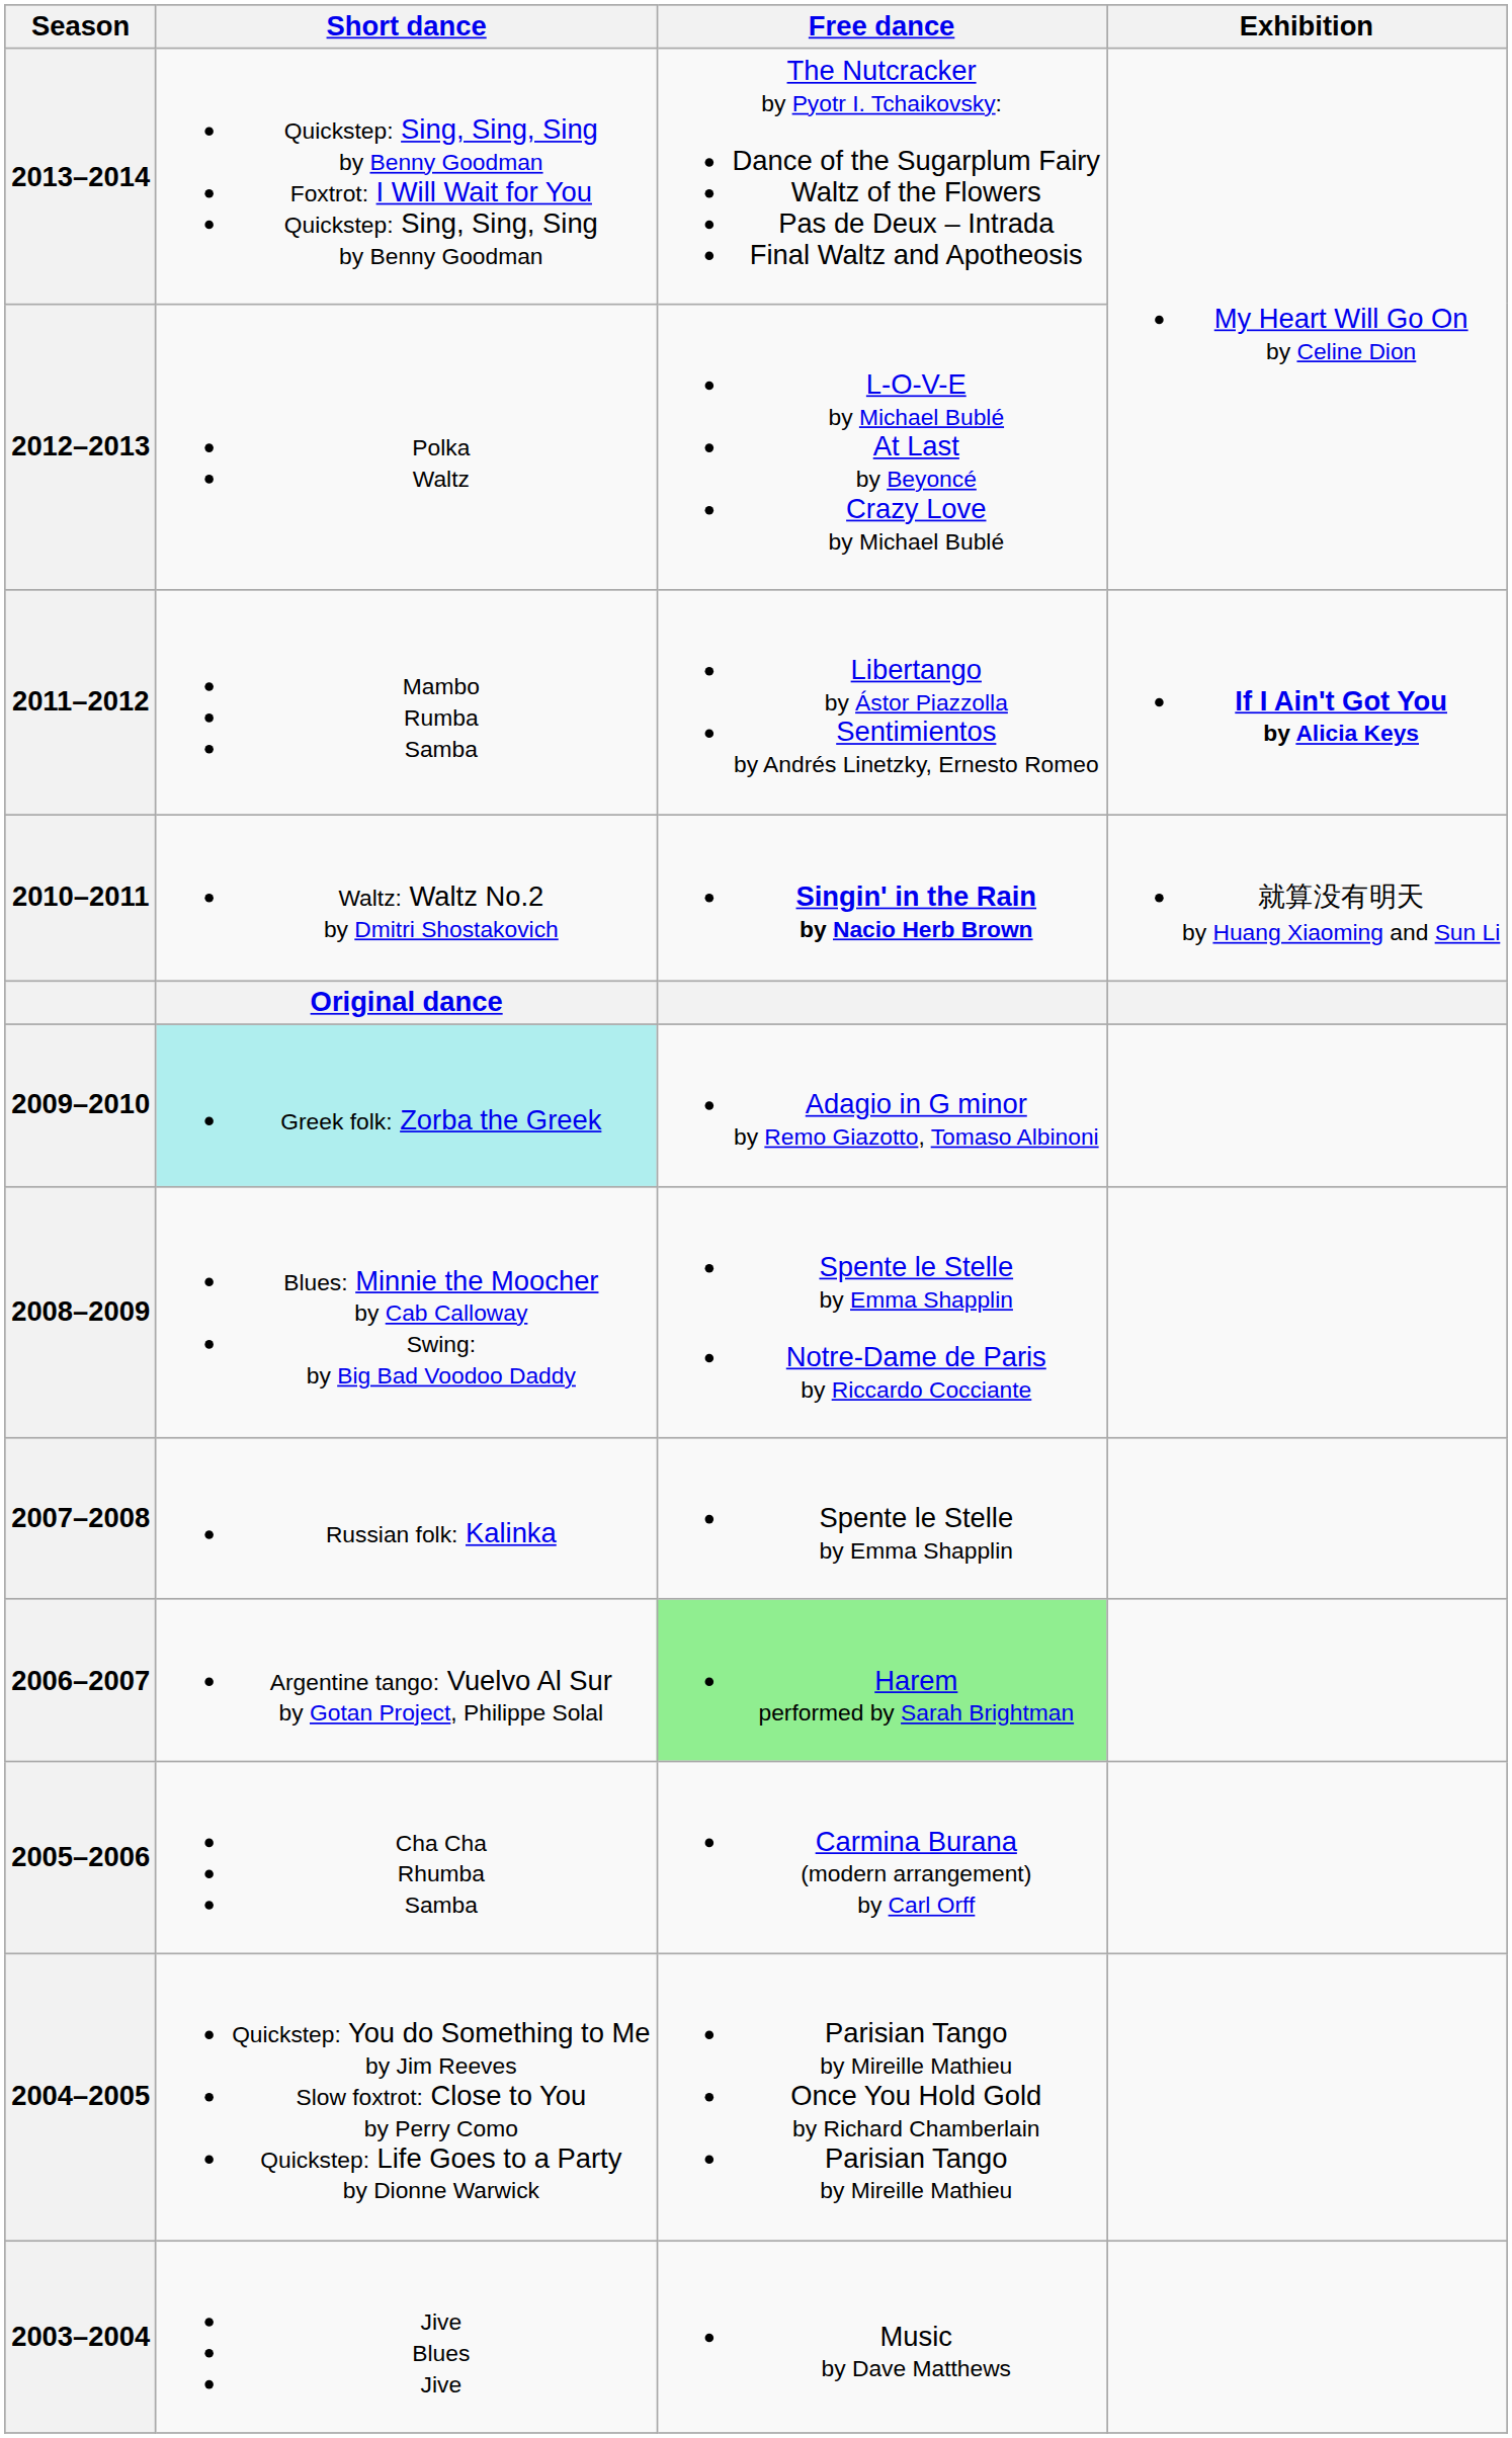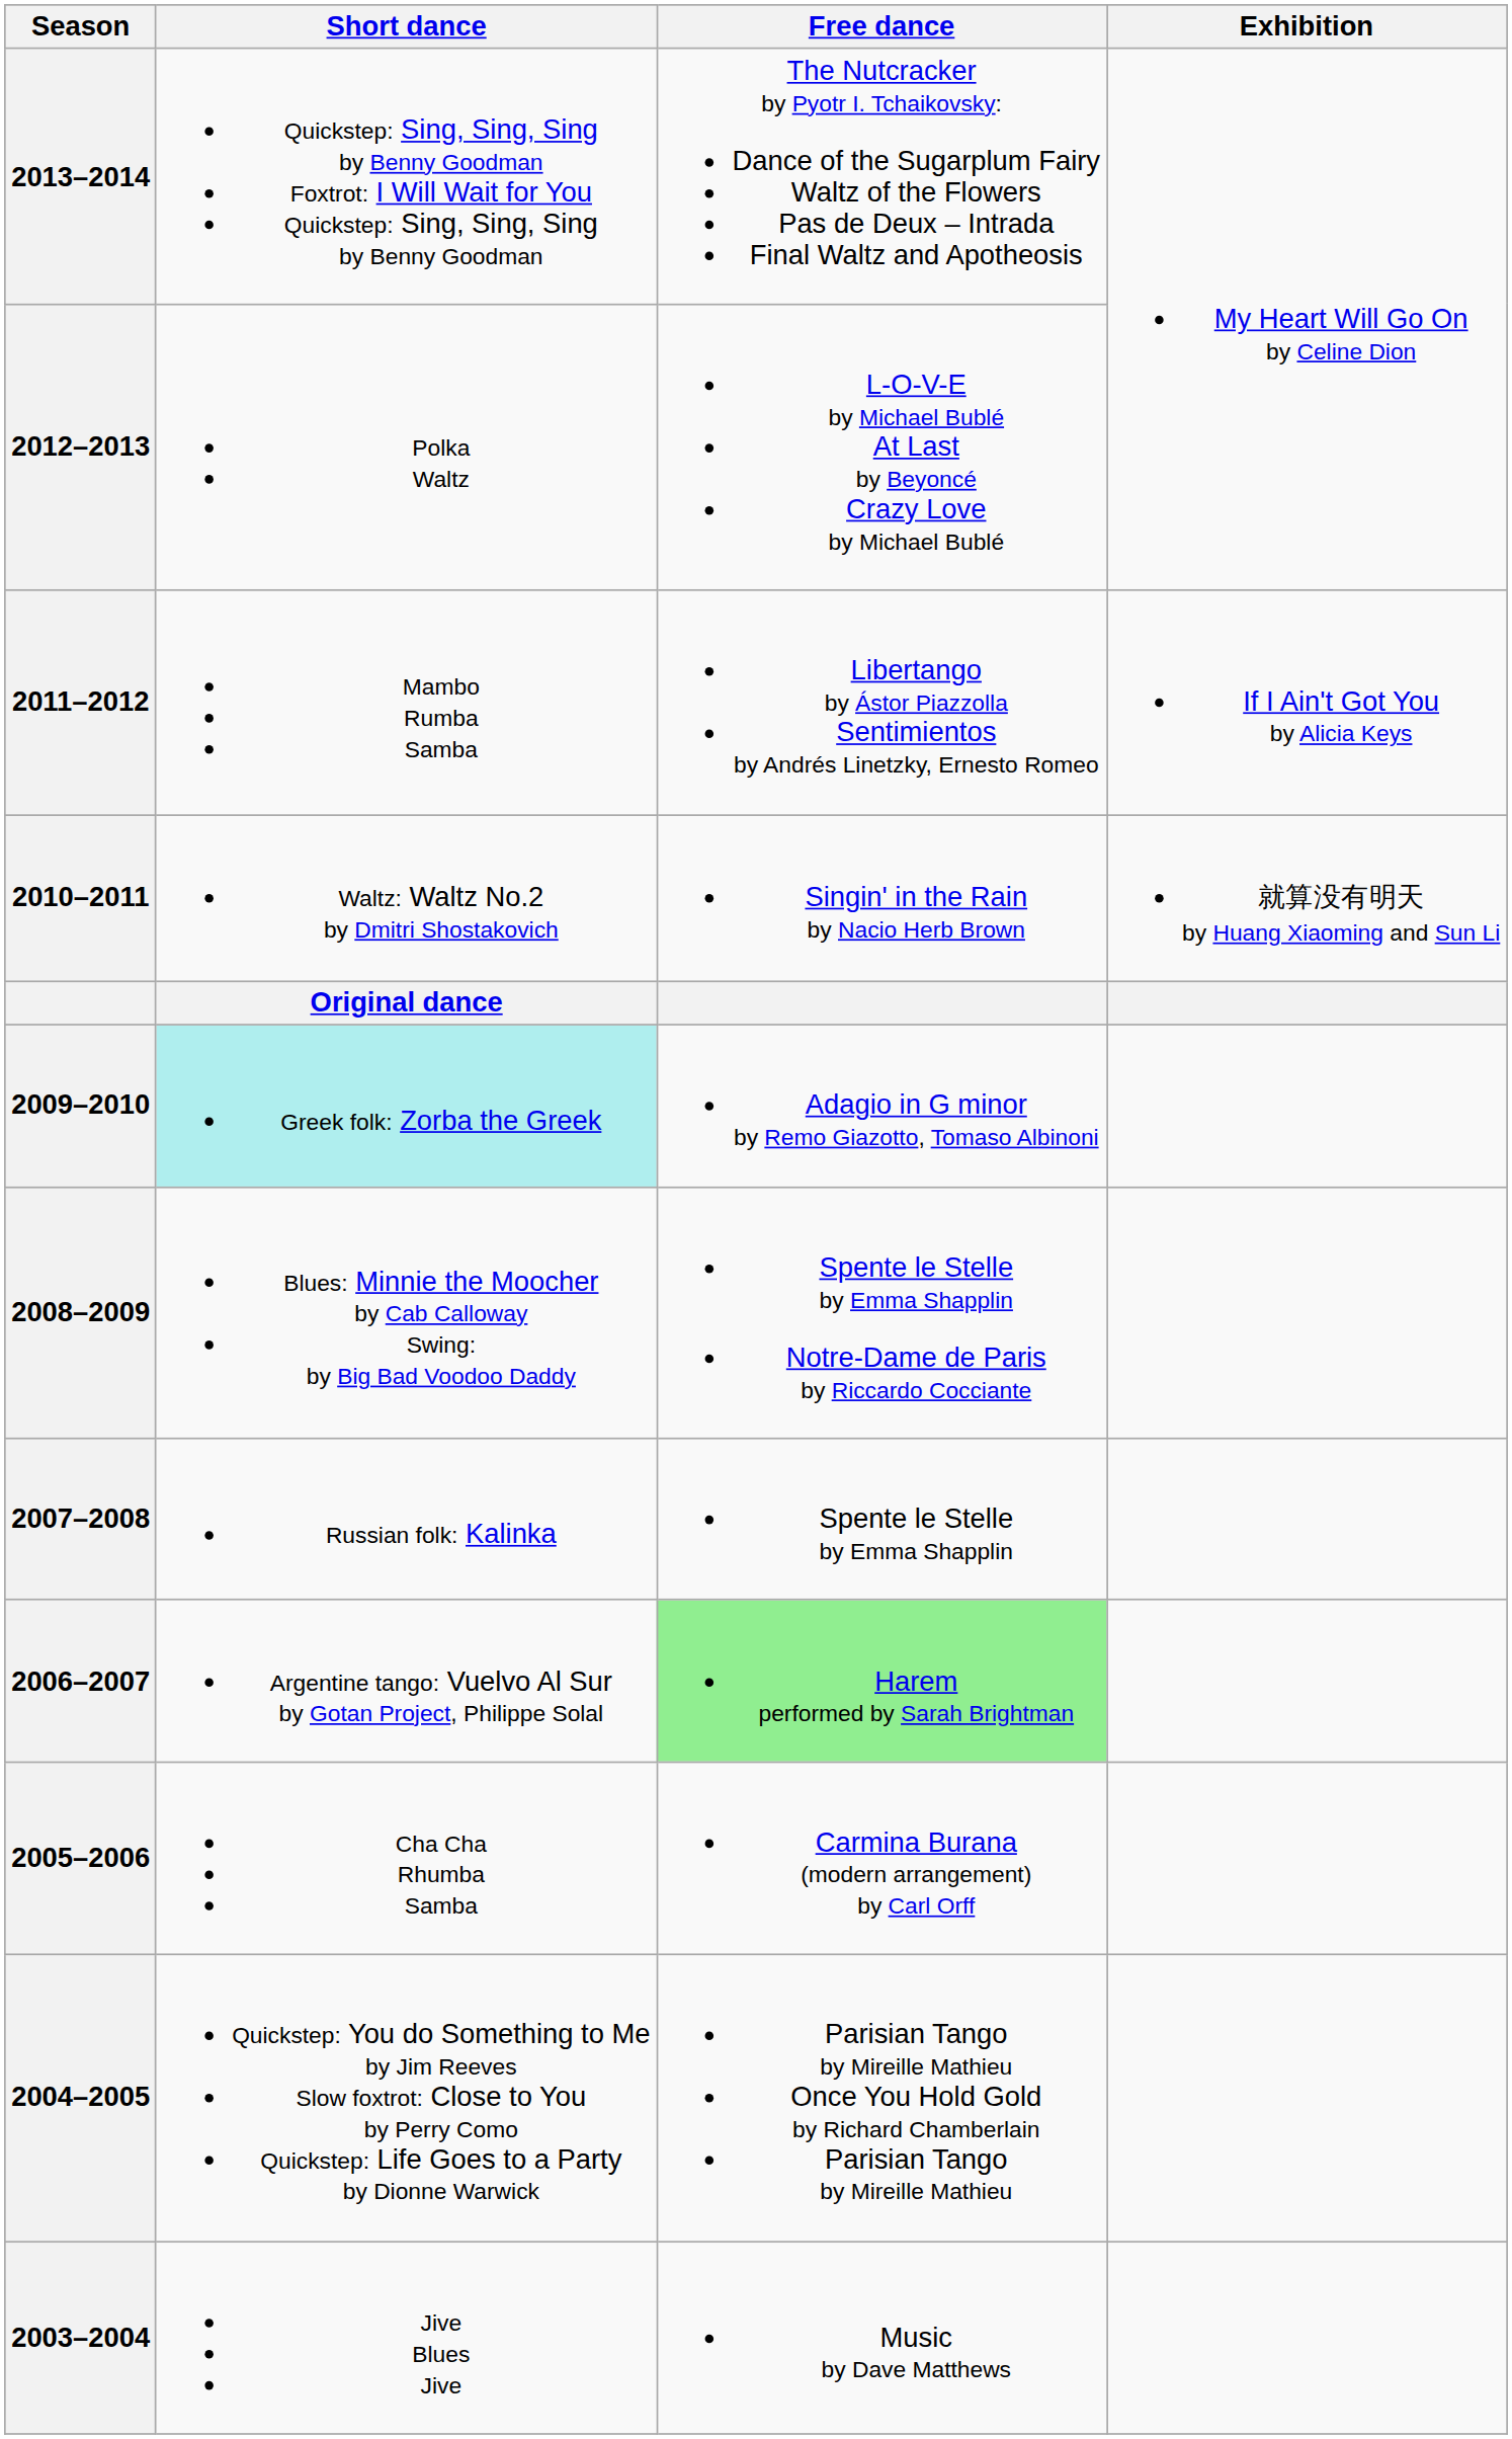2011–2012 | Exhibition: bold -> normal
2010–2011 | Free dance: bold -> normal
